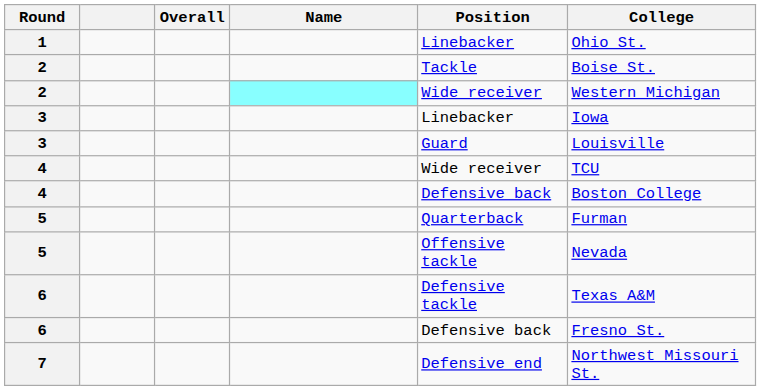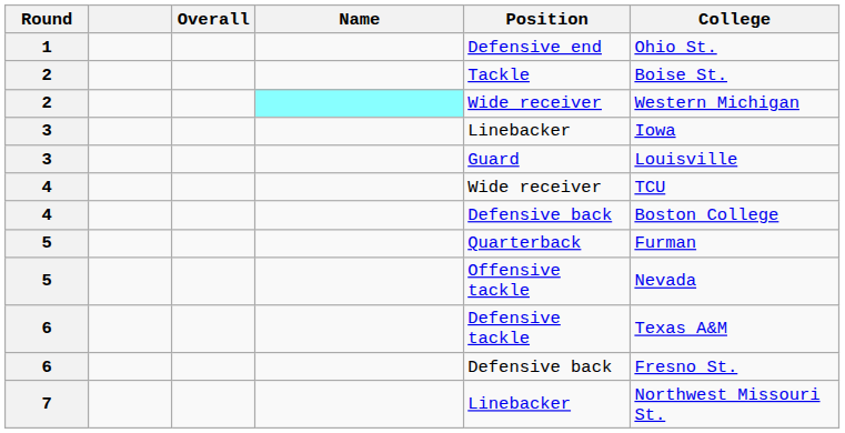1 | Position: Linebacker -> Defensive end
7 | Position: Defensive end -> Linebacker
